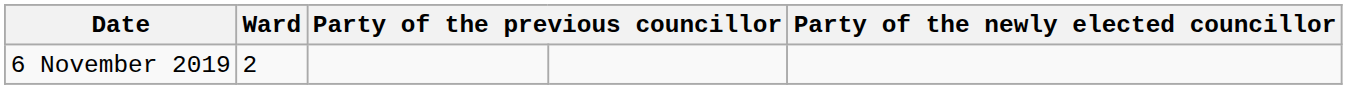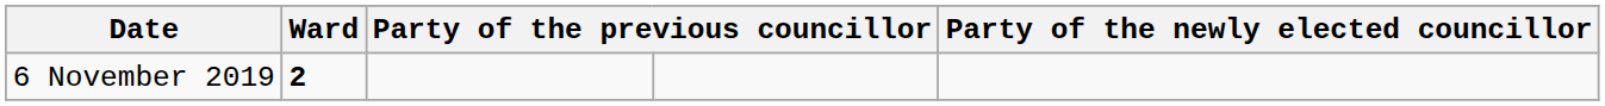6 November 2019 | Ward: normal -> bold
